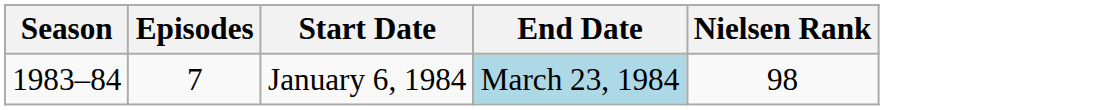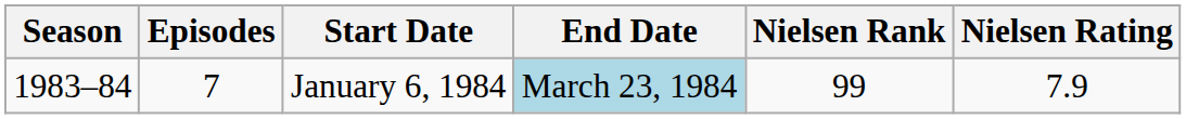+ column: Nielsen Rating | 7.9
January 6, 1984 | Nielsen Rank: 98 -> 99
